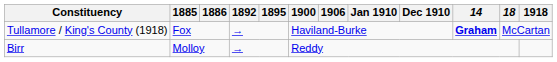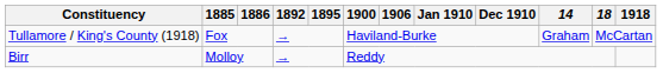Tullamore / King's County (1918) | 14: bold -> normal
